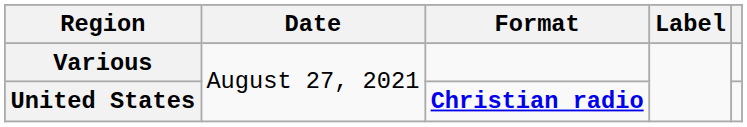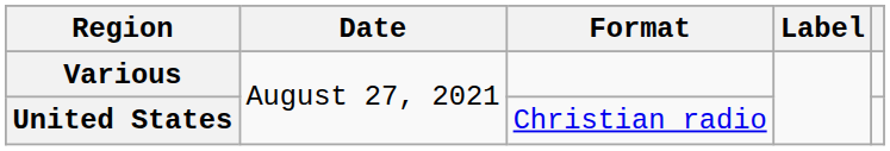United States | Format: bold -> normal
